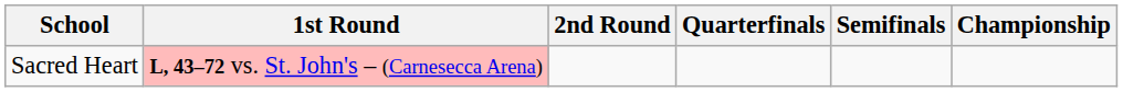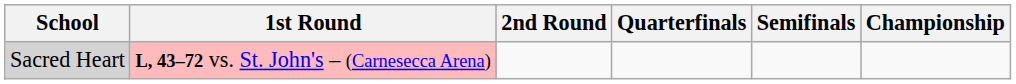Sacred Heart | School: no background -> lightgrey background
